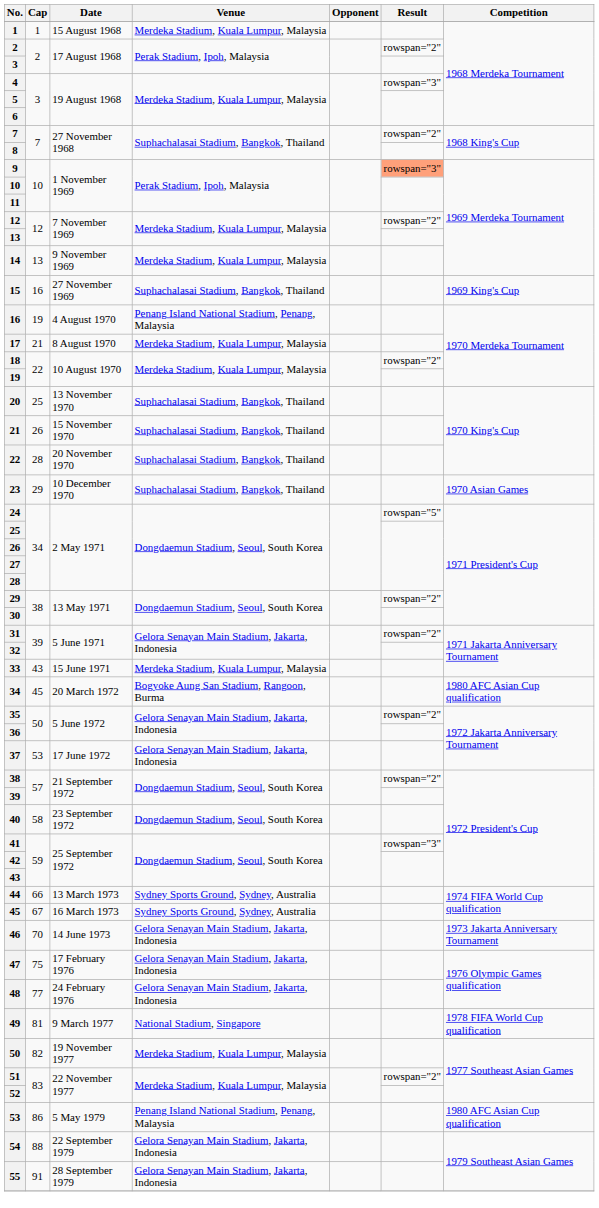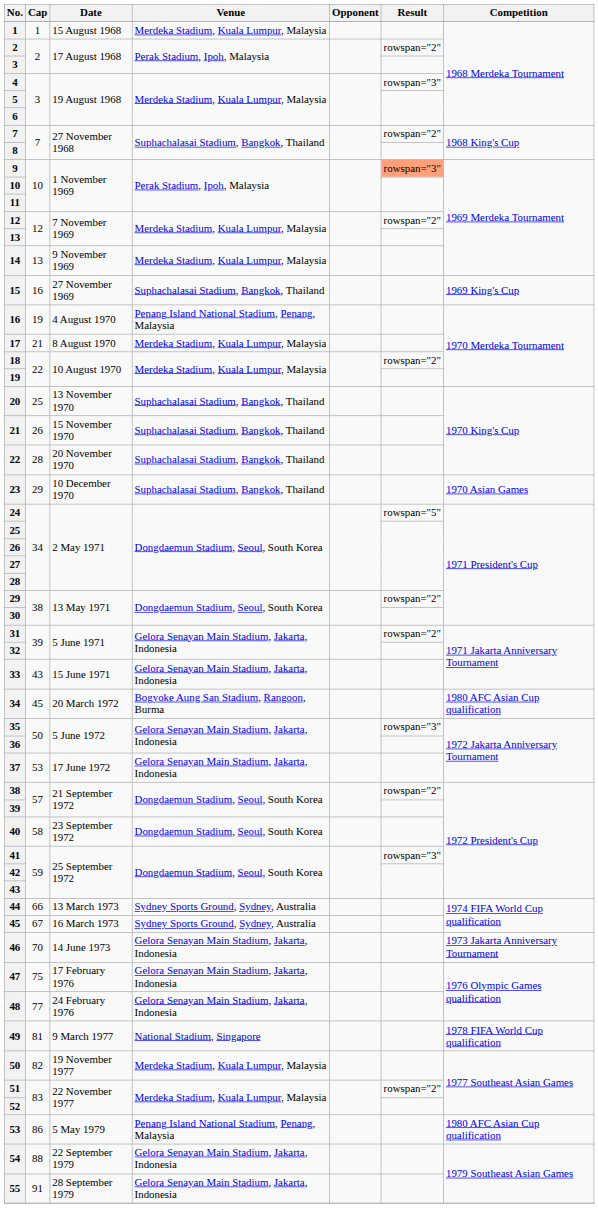15 June 1971 | Venue: Merdeka Stadium, Kuala Lumpur, Malaysia -> Gelora Senayan Main Stadium, Jakarta, Indonesia
35 / 5 June 1972 | Result: rowspan="2" -> rowspan="3"
